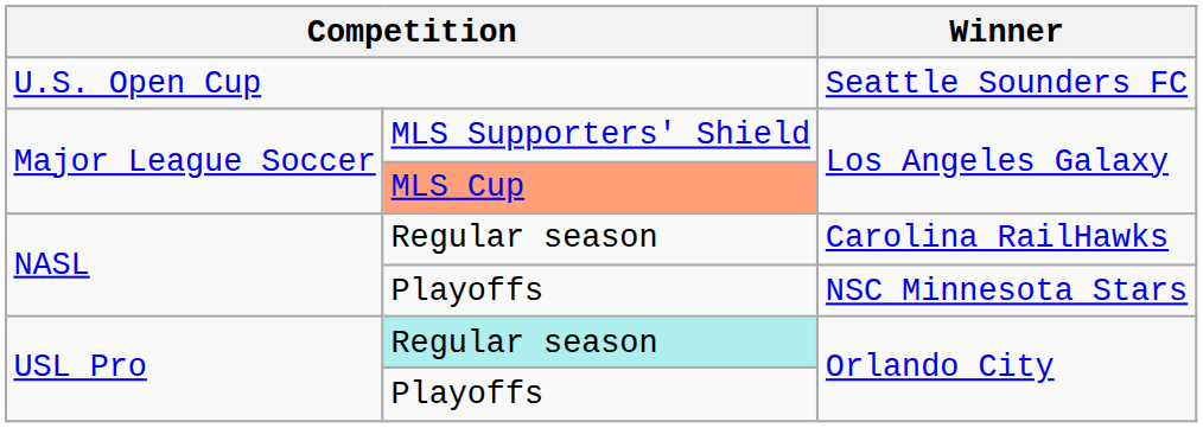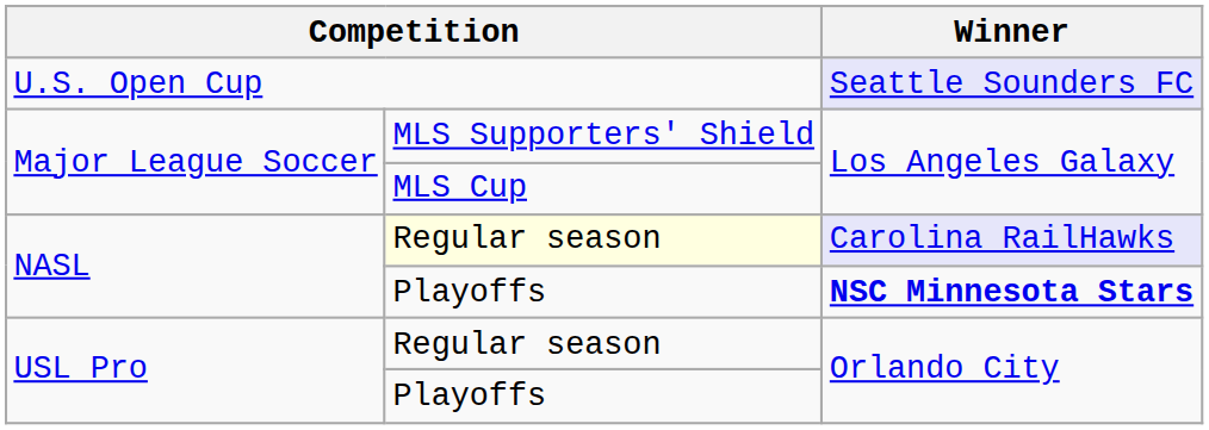U.S. Open Cup | Winner: no background -> lavender background
MLS Cup | column 2: lightsalmon background -> no background
Regular season / Carolina RailHawks | column 2: no background -> lightyellow background
Regular season / Carolina RailHawks | Winner: no background -> lavender background
Playoffs / NSC Minnesota Stars | Winner: normal -> bold
Regular season / Orlando City | column 2: paleturquoise background -> no background
